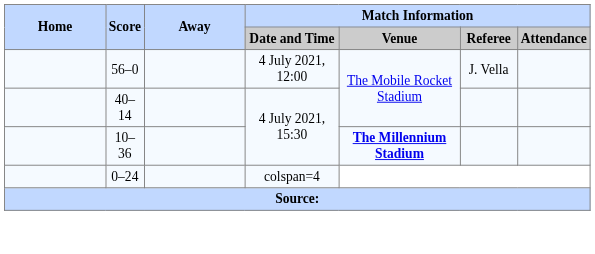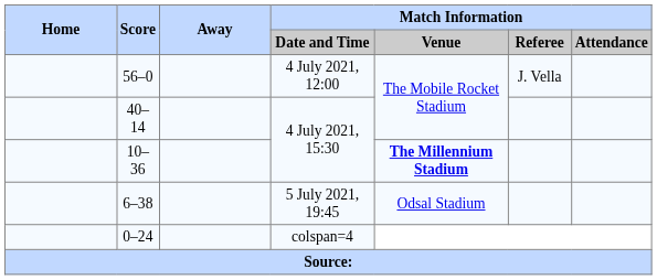+ row: 6–38 | 5 July 2021, 19:45 | Odsal Stadium
